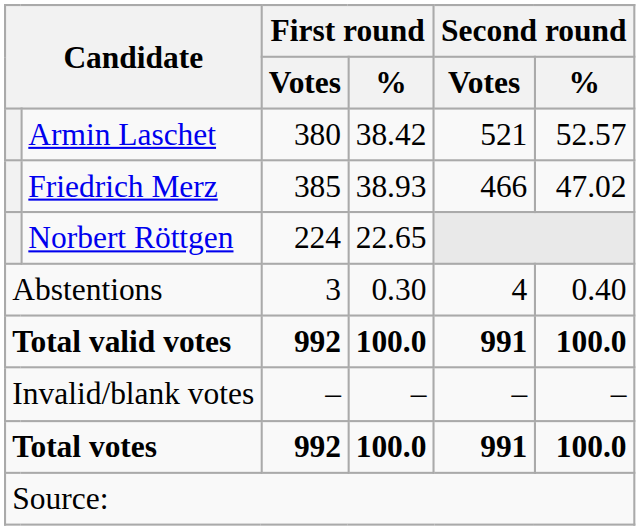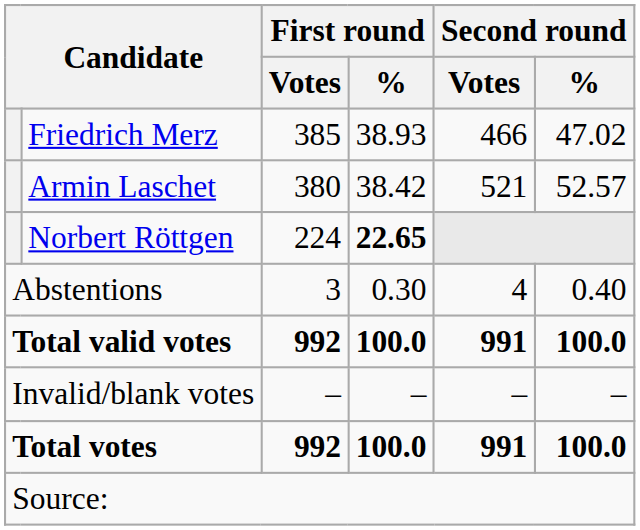rows swapped: Armin Laschet <-> Friedrich Merz
Norbert Röttgen | First round / %: normal -> bold
